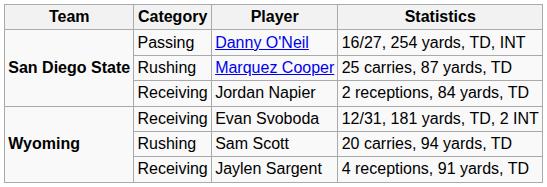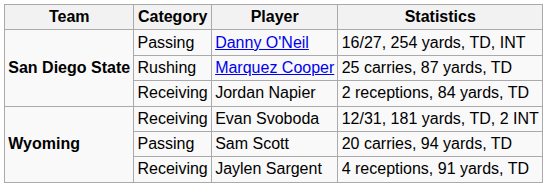Sam Scott | Category: Rushing -> Passing
